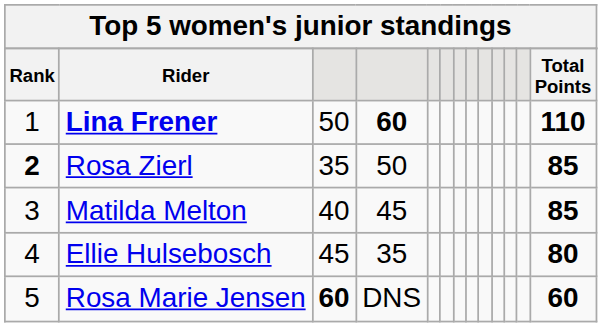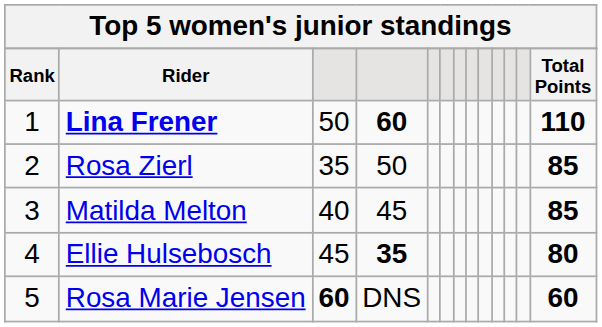Rosa Zierl | Rank: bold -> normal
Ellie Hulsebosch | column 4: normal -> bold
